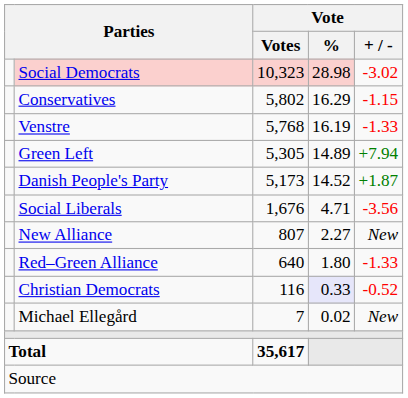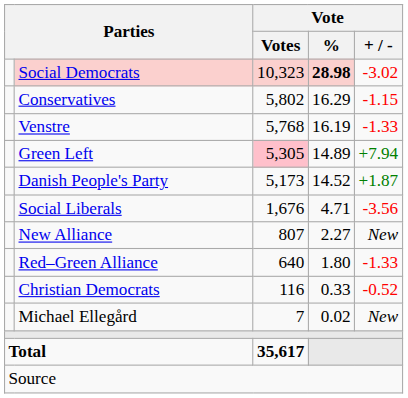Social Democrats | Vote / %: normal -> bold
Green Left | Vote / Votes: no background -> pink background
Christian Democrats | Vote / %: lavender background -> no background
